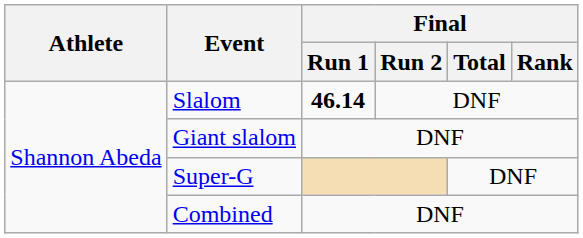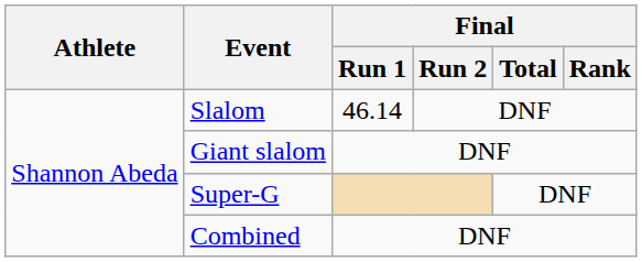Slalom | Final / Run 1: bold -> normal
